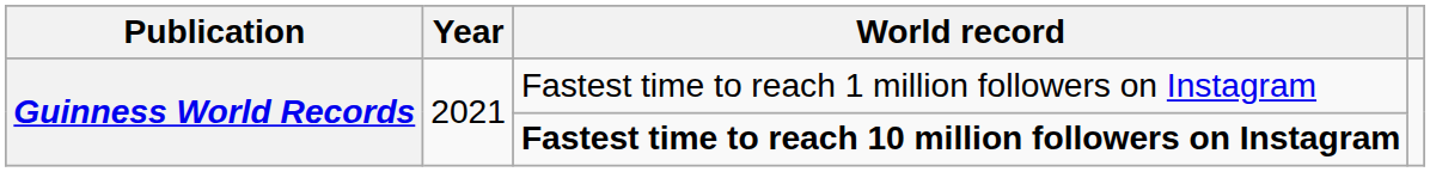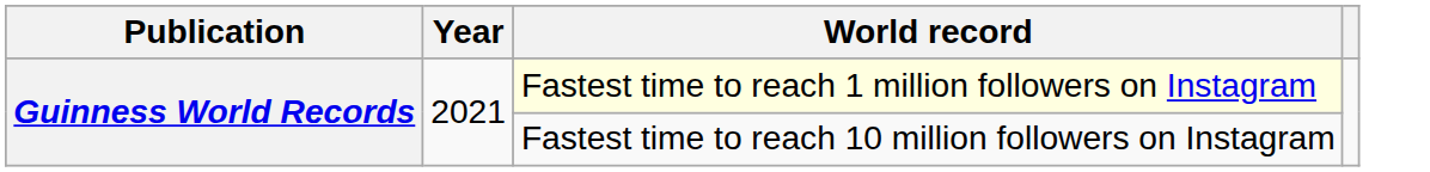Fastest time to reach 1 million followers on Instagram | World record: no background -> lightyellow background
Fastest time to reach 10 million followers on Instagram | World record: bold -> normal
